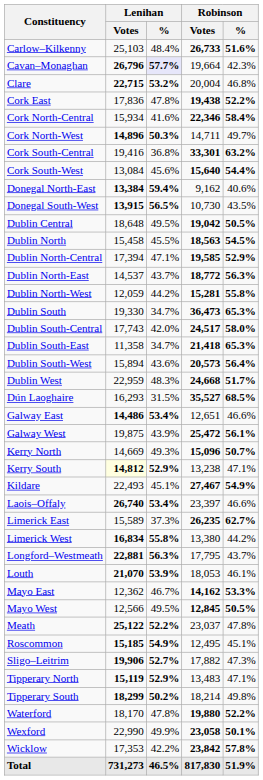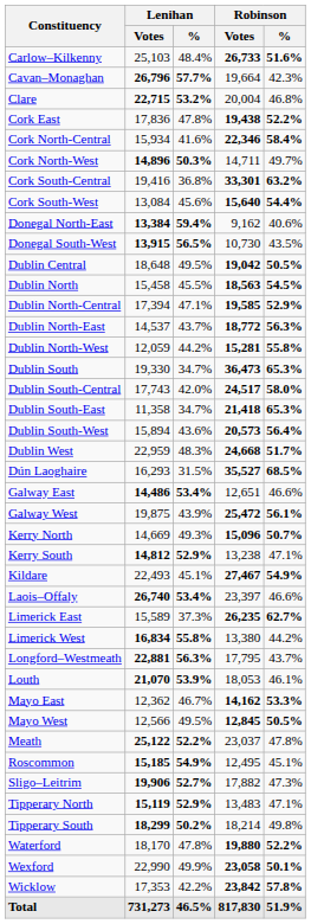Cavan–Monaghan | Lenihan / %: lavender background -> no background
Kerry South | Lenihan / Votes: lightyellow background -> no background
